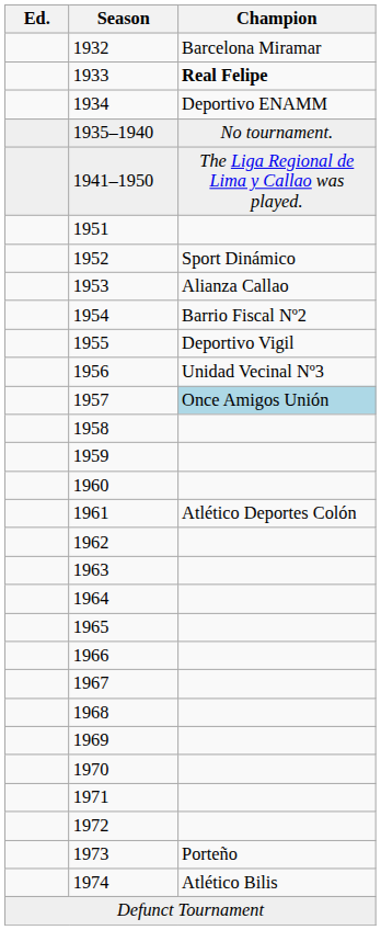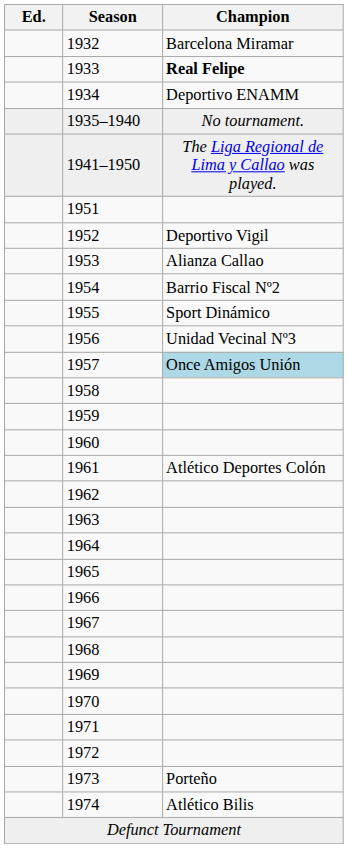1952 | Champion: Sport Dinámico -> Deportivo Vigil
1955 | Champion: Deportivo Vigil -> Sport Dinámico
